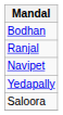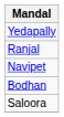row 2 | column 1: Bodhan -> Yedapally
row 5 | column 1: Yedapally -> Bodhan
